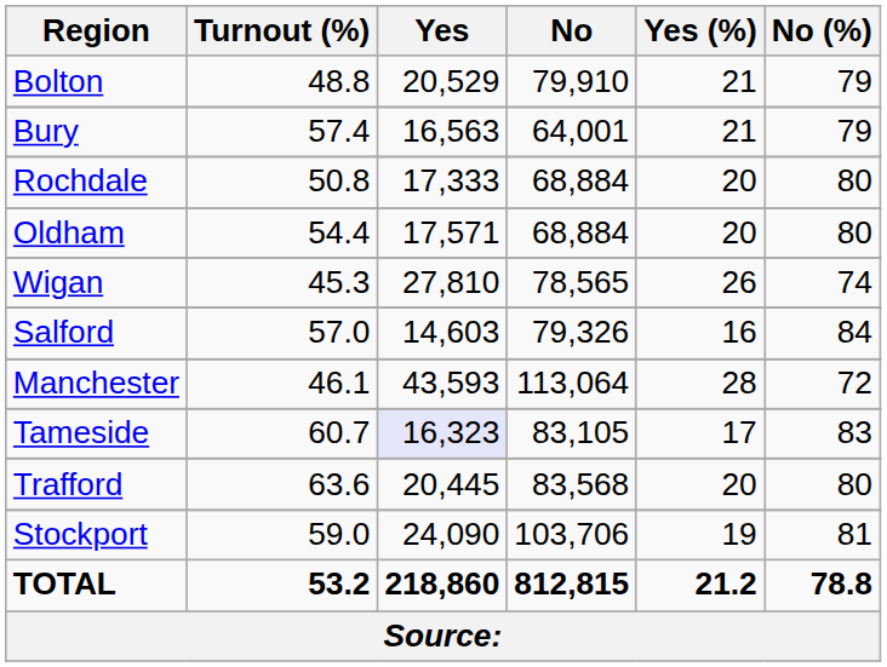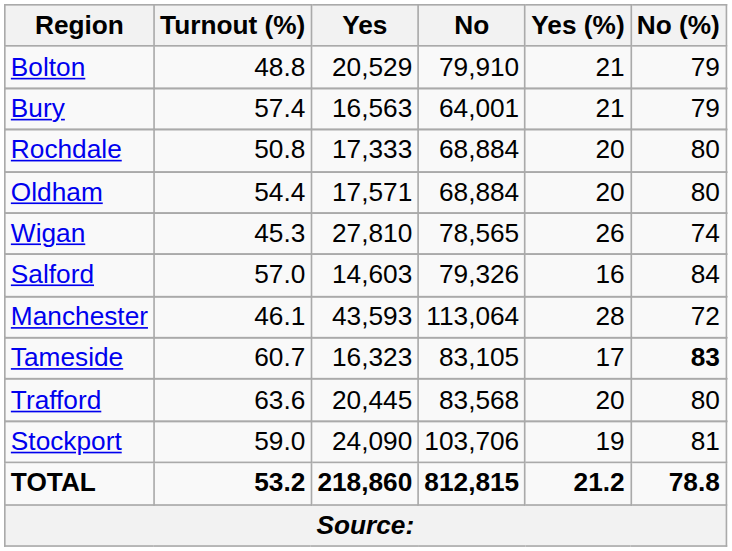Tameside | Yes: lavender background -> no background
Tameside | No (%): normal -> bold
